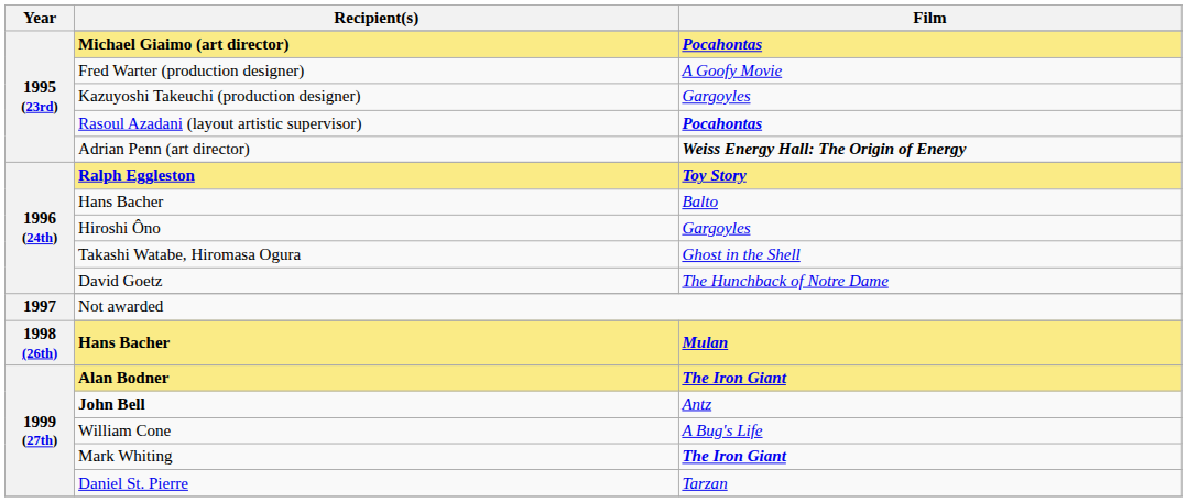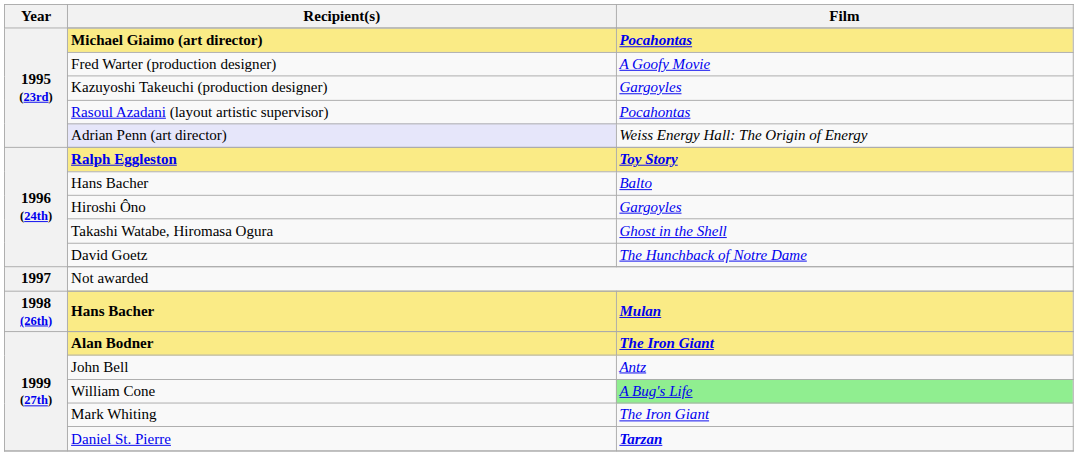Rasoul Azadani (layout artistic supervisor) | Film: bold -> normal
Adrian Penn (art director) | Recipient(s): no background -> lavender background
Adrian Penn (art director) | Film: bold -> normal
John Bell | Recipient(s): bold -> normal
William Cone | Film: no background -> lightgreen background
Mark Whiting | Film: bold -> normal
Daniel St. Pierre | Film: normal -> bold
